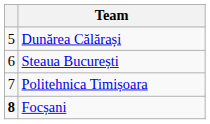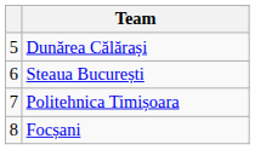Focșani | column 1: bold -> normal
